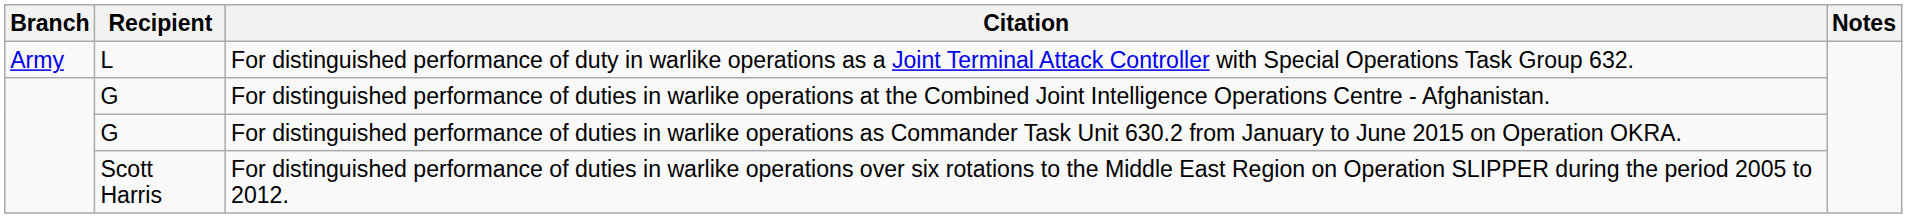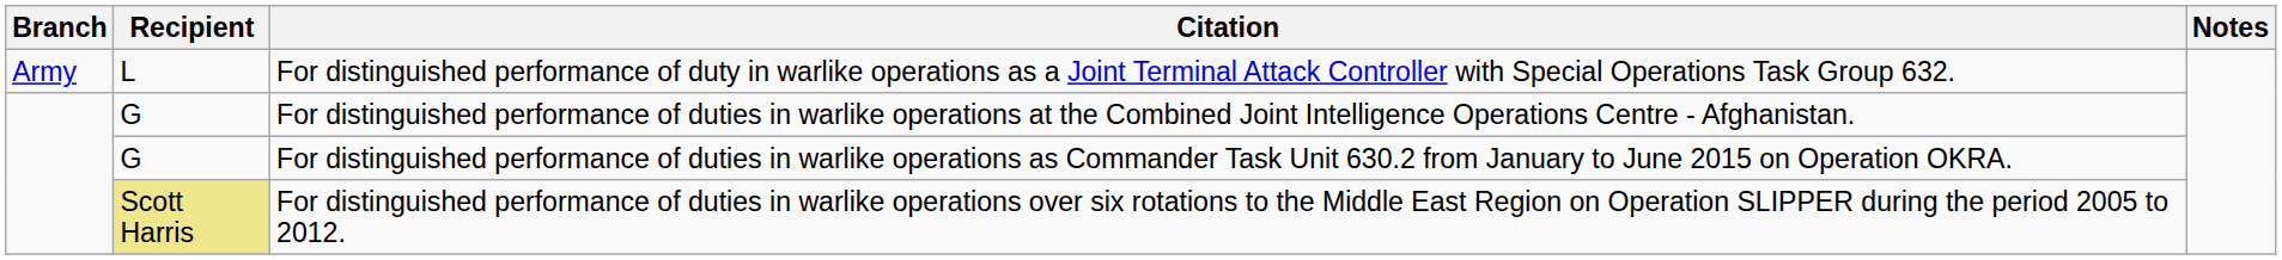row 5 | Recipient: no background -> khaki background
